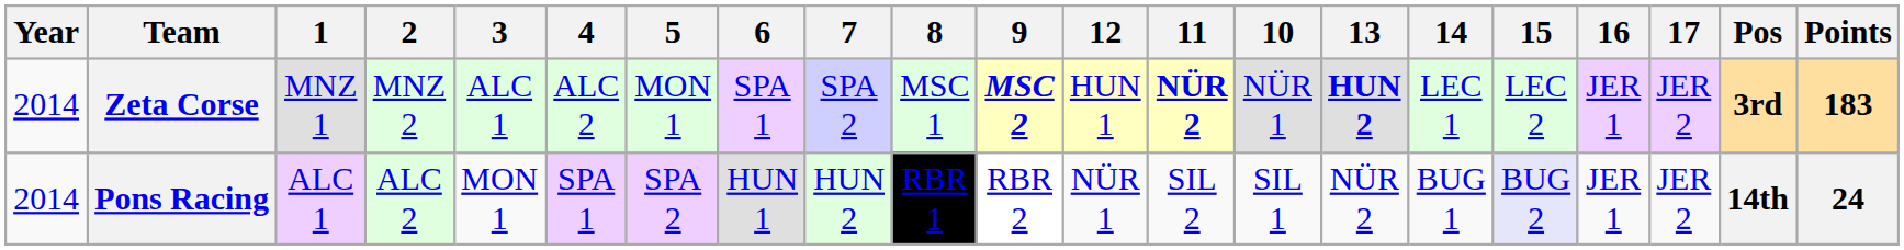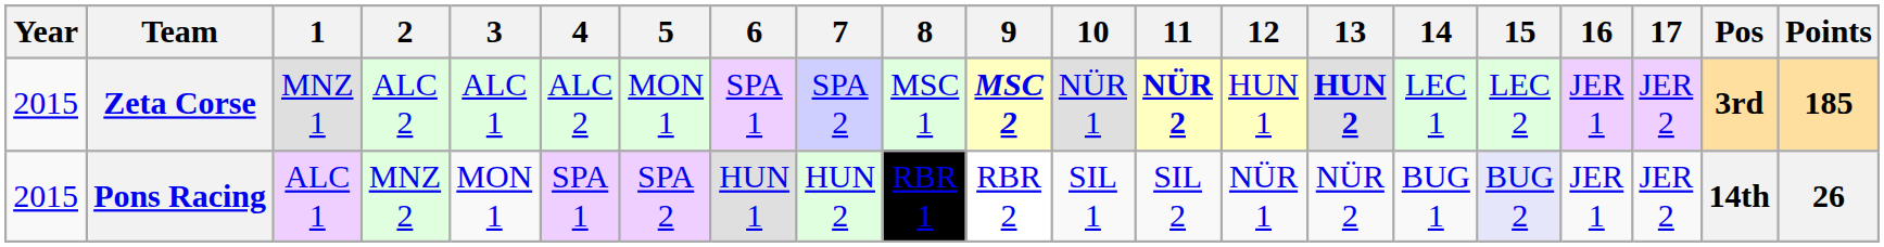columns swapped: 10 <-> 12
Zeta Corse | Year: 2014 -> 2015
Zeta Corse | 2: MNZ 2 -> ALC 2
Zeta Corse | Points: 183 -> 185
Pons Racing | Year: 2014 -> 2015
Pons Racing | 2: ALC 2 -> MNZ 2
Pons Racing | Points: 24 -> 26
